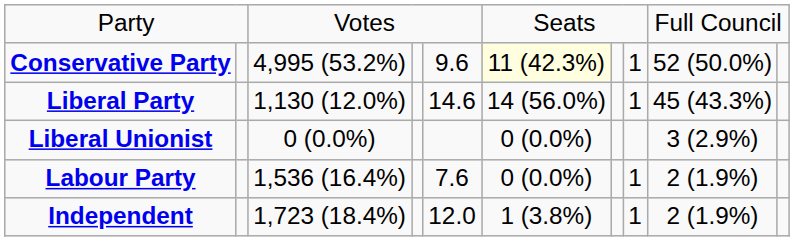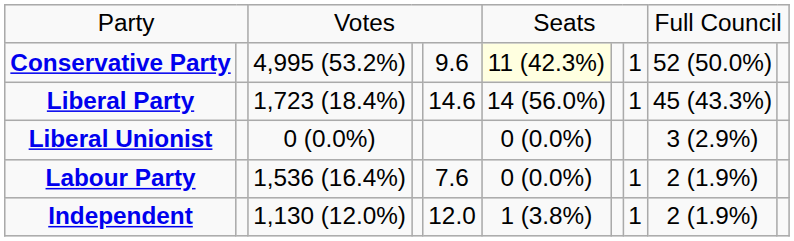Liberal Party | column 3: 1,130 (12.0%) -> 1,723 (18.4%)
Independent | column 3: 1,723 (18.4%) -> 1,130 (12.0%)
